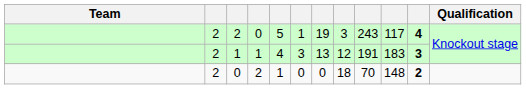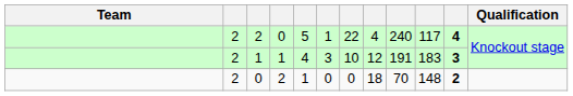row 2 | column 7: 19 -> 22
row 2 | column 8: 3 -> 4
row 2 | column 9: 243 -> 240
row 3 | column 7: 13 -> 10
